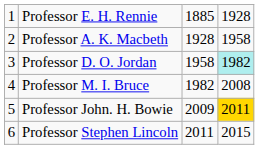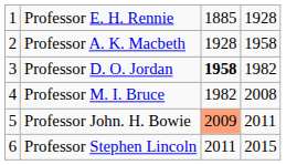Professor D. O. Jordan | column 3: normal -> bold
Professor D. O. Jordan | column 4: paleturquoise background -> no background
Professor John. H. Bowie | column 3: no background -> lightsalmon background
Professor John. H. Bowie | column 4: gold background -> no background
